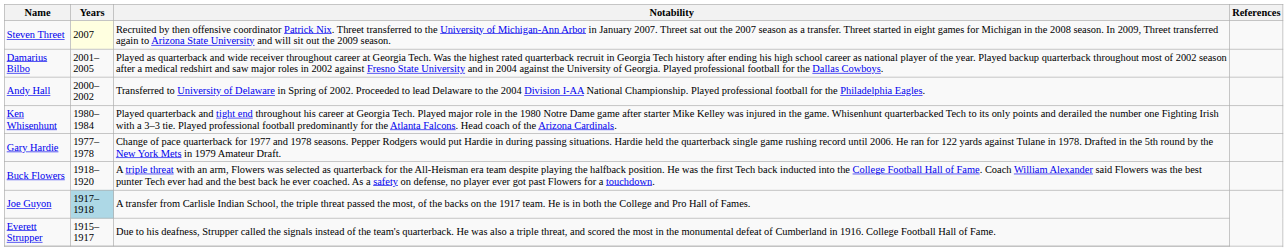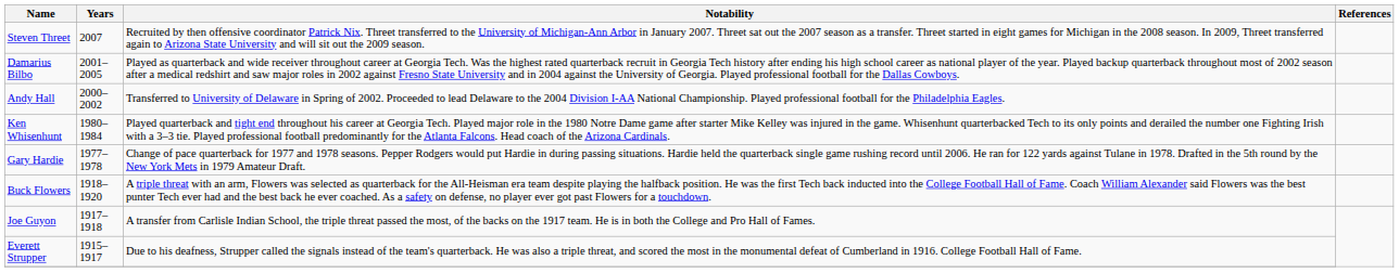Steven Threet | Years: lightyellow background -> no background
Joe Guyon | Years: lightblue background -> no background
